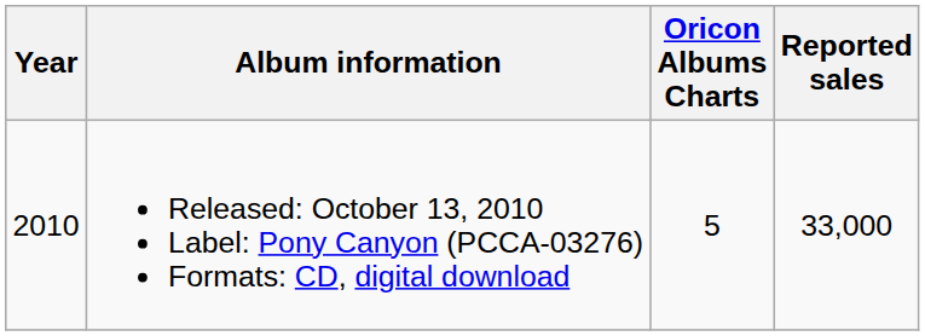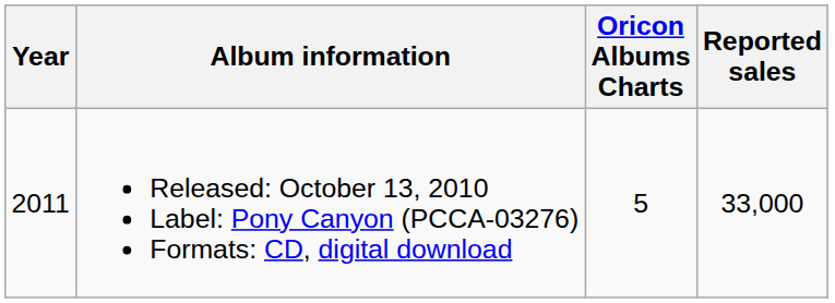row 2 | Year: 2010 -> 2011
